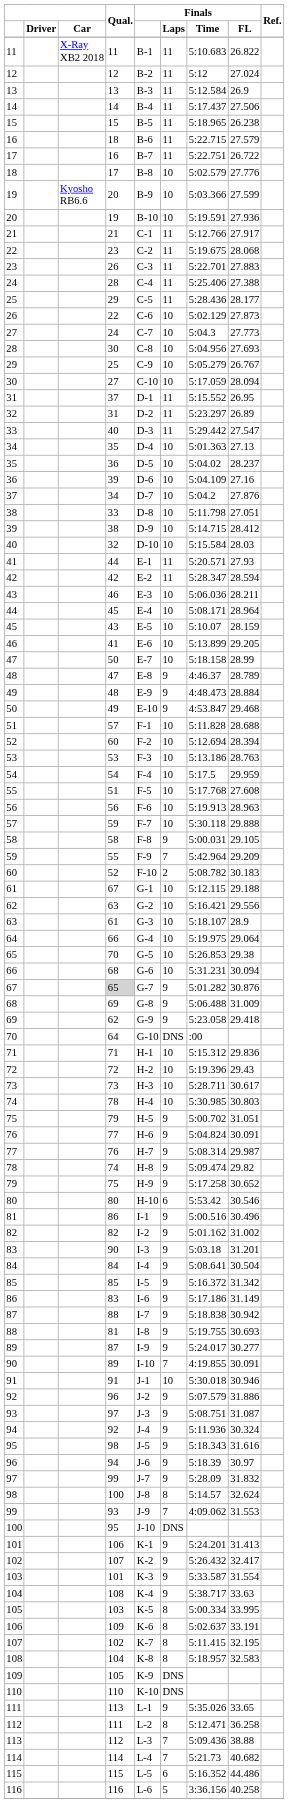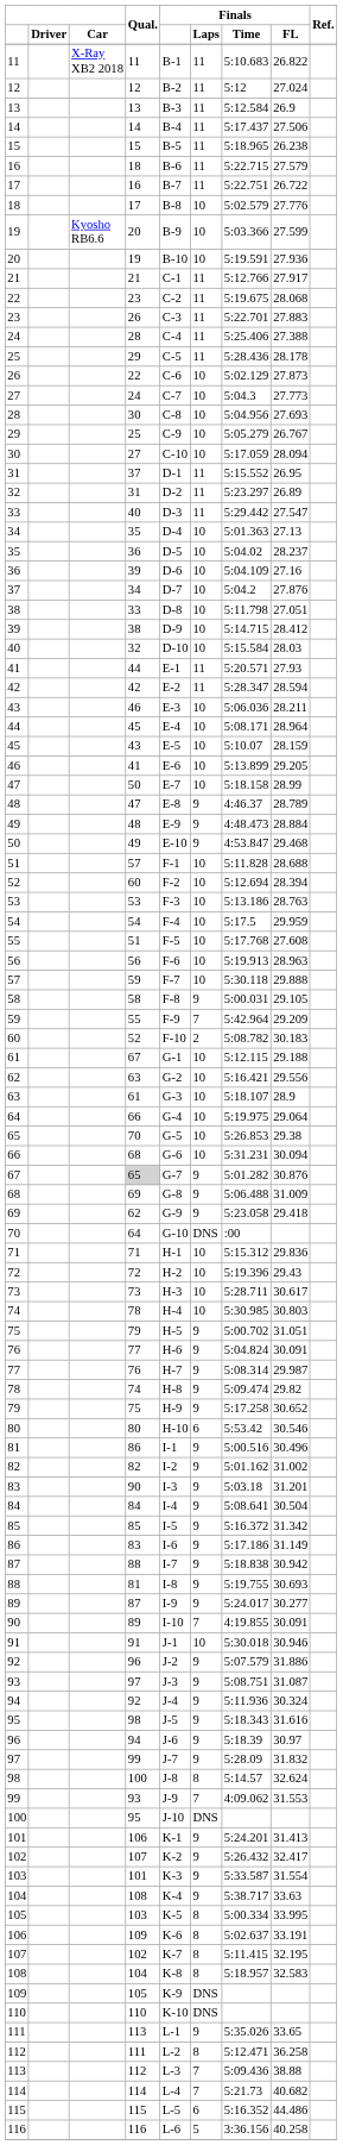row 17 | Finals / FL: 28.177 -> 28.178
